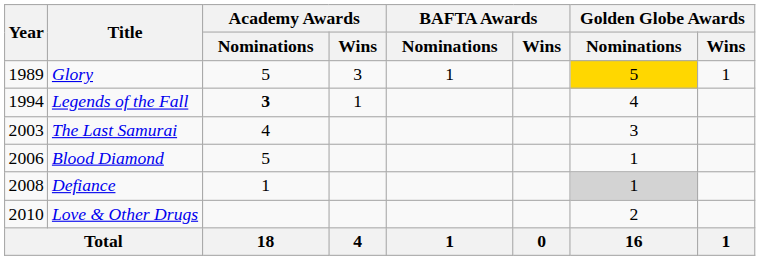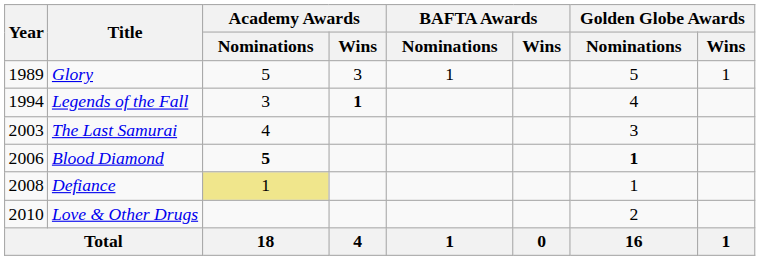Glory | Golden Globe Awards / Nominations: gold background -> no background
Legends of the Fall | Academy Awards / Nominations: bold -> normal
Legends of the Fall | Academy Awards / Wins: normal -> bold
Blood Diamond | Academy Awards / Nominations: normal -> bold
Blood Diamond | Golden Globe Awards / Nominations: normal -> bold
Defiance | Academy Awards / Nominations: no background -> khaki background
Defiance | Golden Globe Awards / Nominations: lightgrey background -> no background
